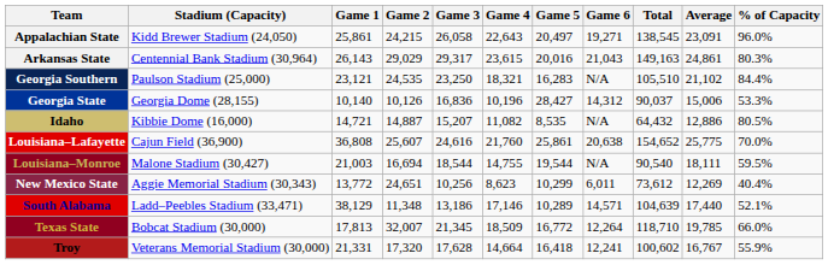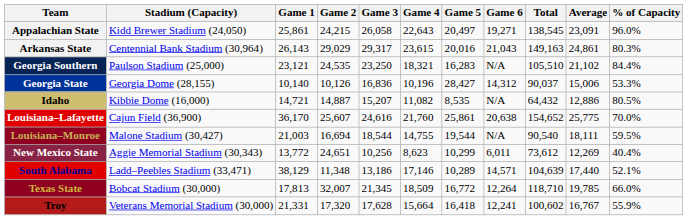Louisiana–Lafayette | Game 1: 36,808 -> 36,170
Troy | Game 4: 14,664 -> 15,664
